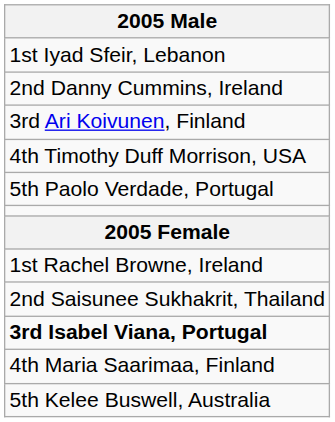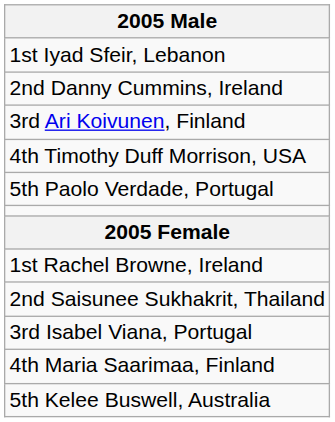row 11 | column 1: bold -> normal
